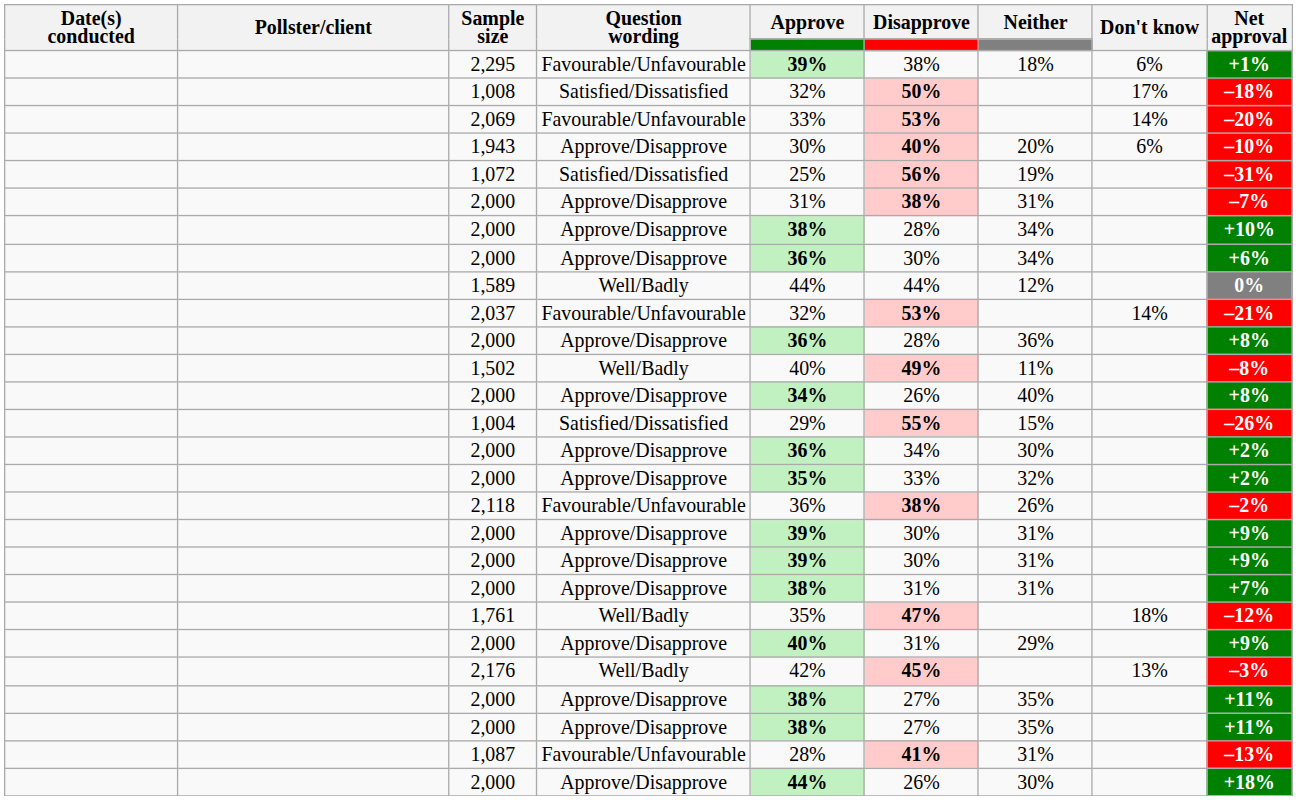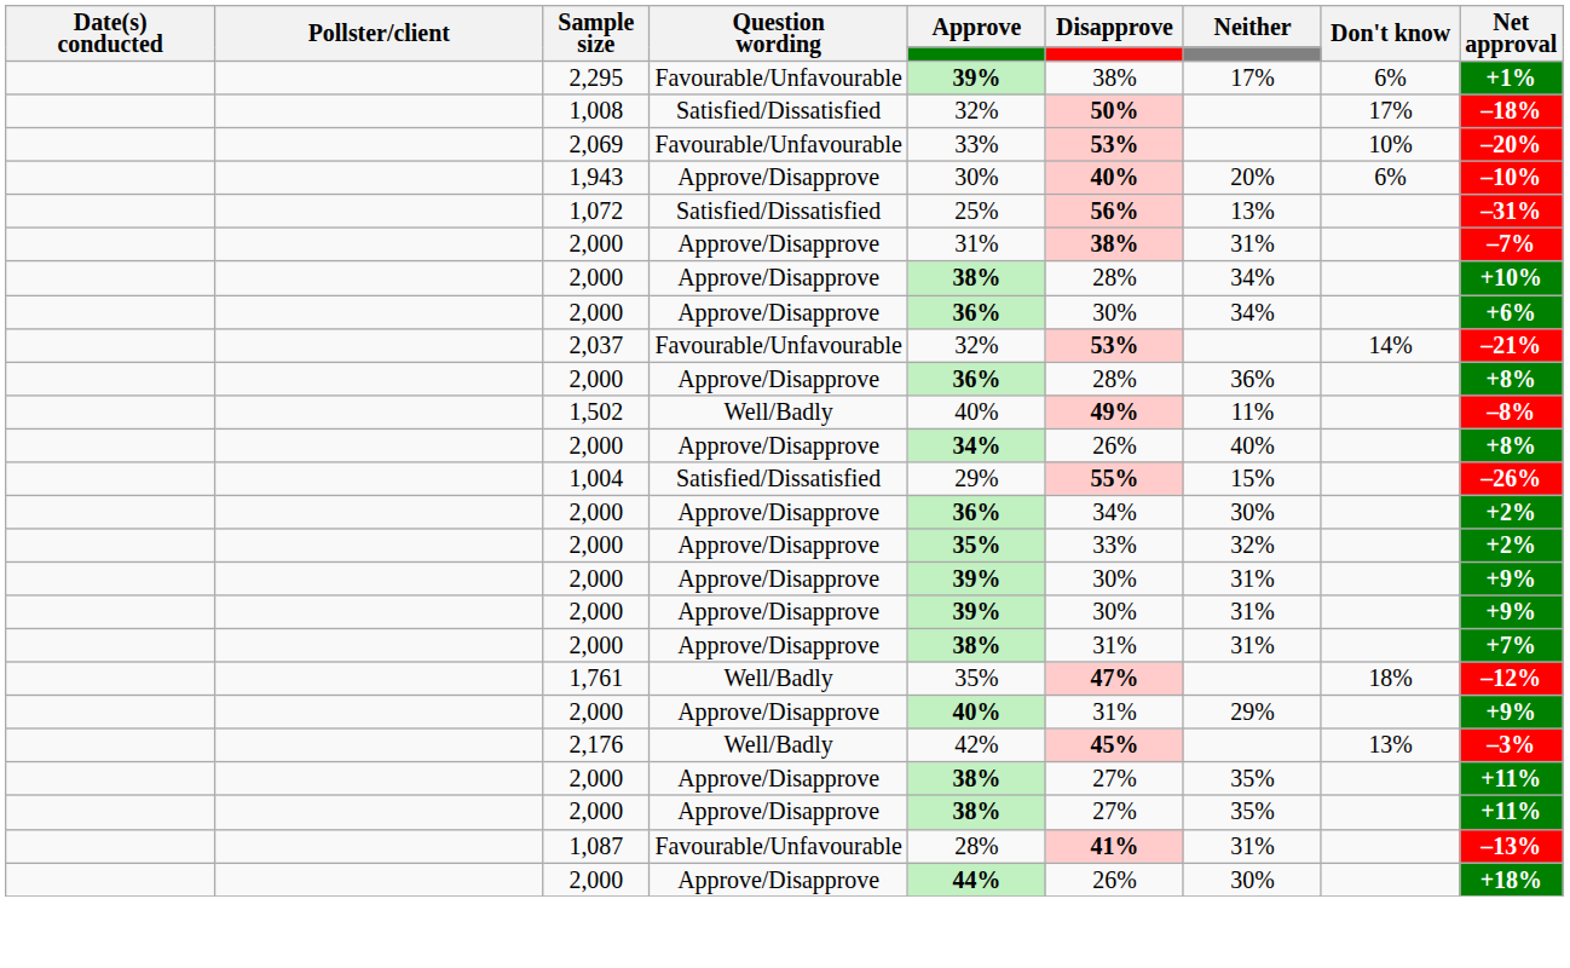2,295 | Neither: 18% -> 17%
2,069 | Don't know: 14% -> 10%
1,072 | Neither: 19% -> 13%
- row: 1,589 | Well/Badly | 44% | 44% | 12% | 0%
- row: 2,118 | Favourable/Unfavourable | 36% | 38% | 26% | –2%
